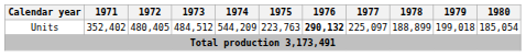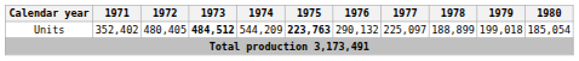Units | 1973: normal -> bold
Units | 1975: normal -> bold
Units | 1976: bold -> normal
